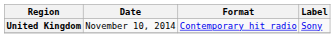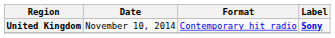United Kingdom | Label: normal -> bold
